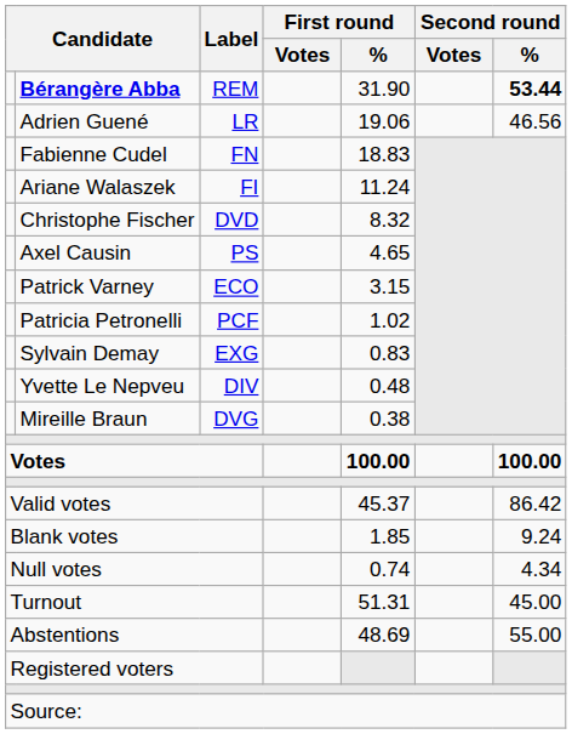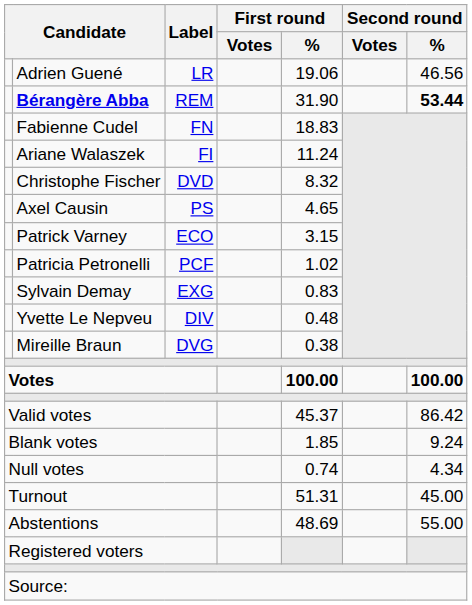rows swapped: Bérangère Abba <-> Adrien Guené
